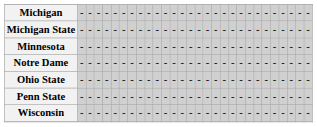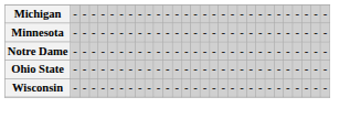- row: Michigan State | - | - | - | - | - | - | - | - | - | - | - | - | - | - | - | - | - | - | - | - | - | - | - | - | - | - | - | -
- row: Penn State | - | - | - | - | - | - | - | - | - | - | - | - | - | - | - | - | - | - | - | - | - | - | - | - | - | - | - | -
